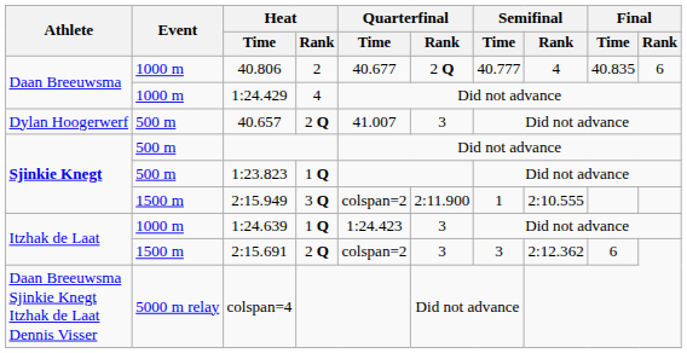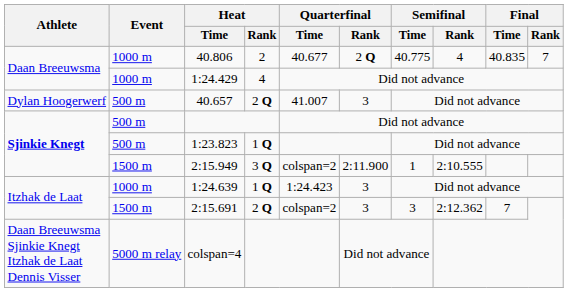40.806 | Semifinal / Time: 40.777 -> 40.775
40.806 | Final / Rank: 6 -> 7
2:15.691 | Final / Time: 6 -> 7
